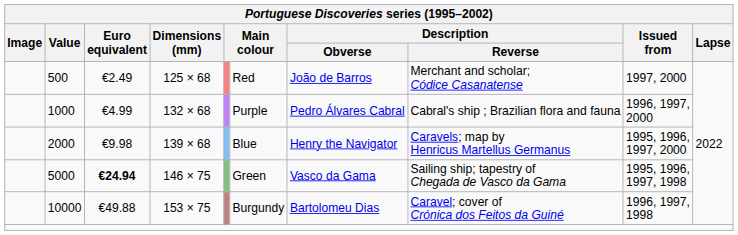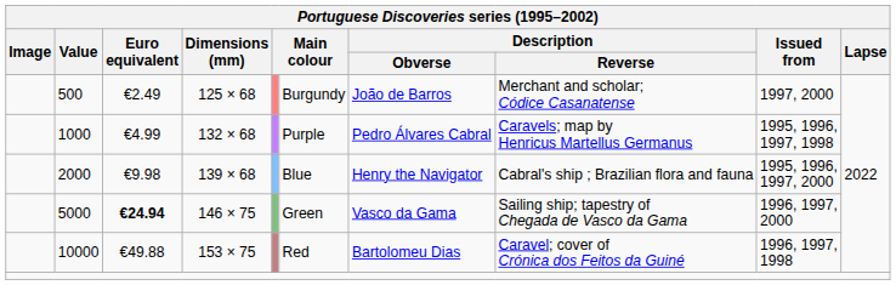500 | column 6: Red -> Burgundy
1000 | Description / Reverse: Cabral's ship ; Brazilian flora and fauna -> Caravels; map by Henricus Martellus Germanus
1000 | Issued from: 1996, 1997, 2000 -> 1995, 1996, 1997, 1998
2000 | Description / Reverse: Caravels; map by Henricus Martellus Germanus -> Cabral's ship ; Brazilian flora and fauna
5000 | Issued from: 1995, 1996, 1997, 1998 -> 1996, 1997, 2000
10000 | column 6: Burgundy -> Red
